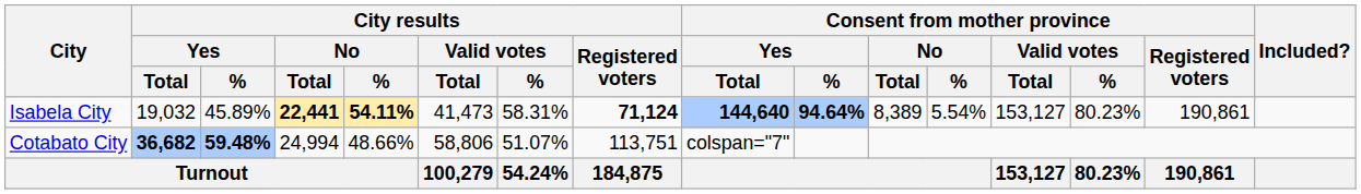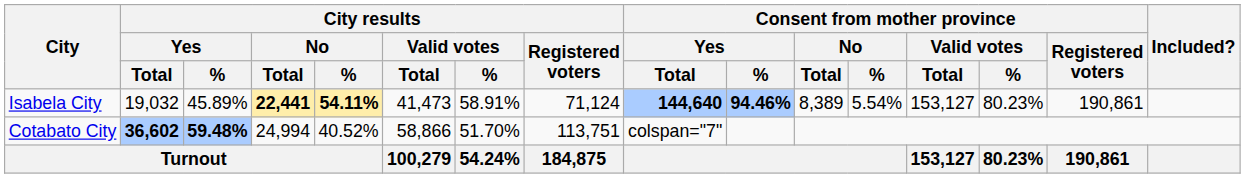Isabela City | City results / Valid votes / %: 58.31% -> 58.91%
Isabela City | City results / Registered voters: bold -> normal
Isabela City | Consent from mother province / Yes / %: 94.64% -> 94.46%
Cotabato City | City results / Yes / Total: 36,682 -> 36,602
Cotabato City | City results / No / %: 48.66% -> 40.52%
Cotabato City | City results / Valid votes / Total: 58,806 -> 58,866
Cotabato City | City results / Valid votes / %: 51.07% -> 51.70%
